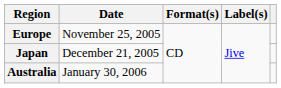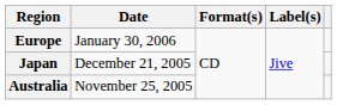Europe | Date: November 25, 2005 -> January 30, 2006
Australia | Date: January 30, 2006 -> November 25, 2005
